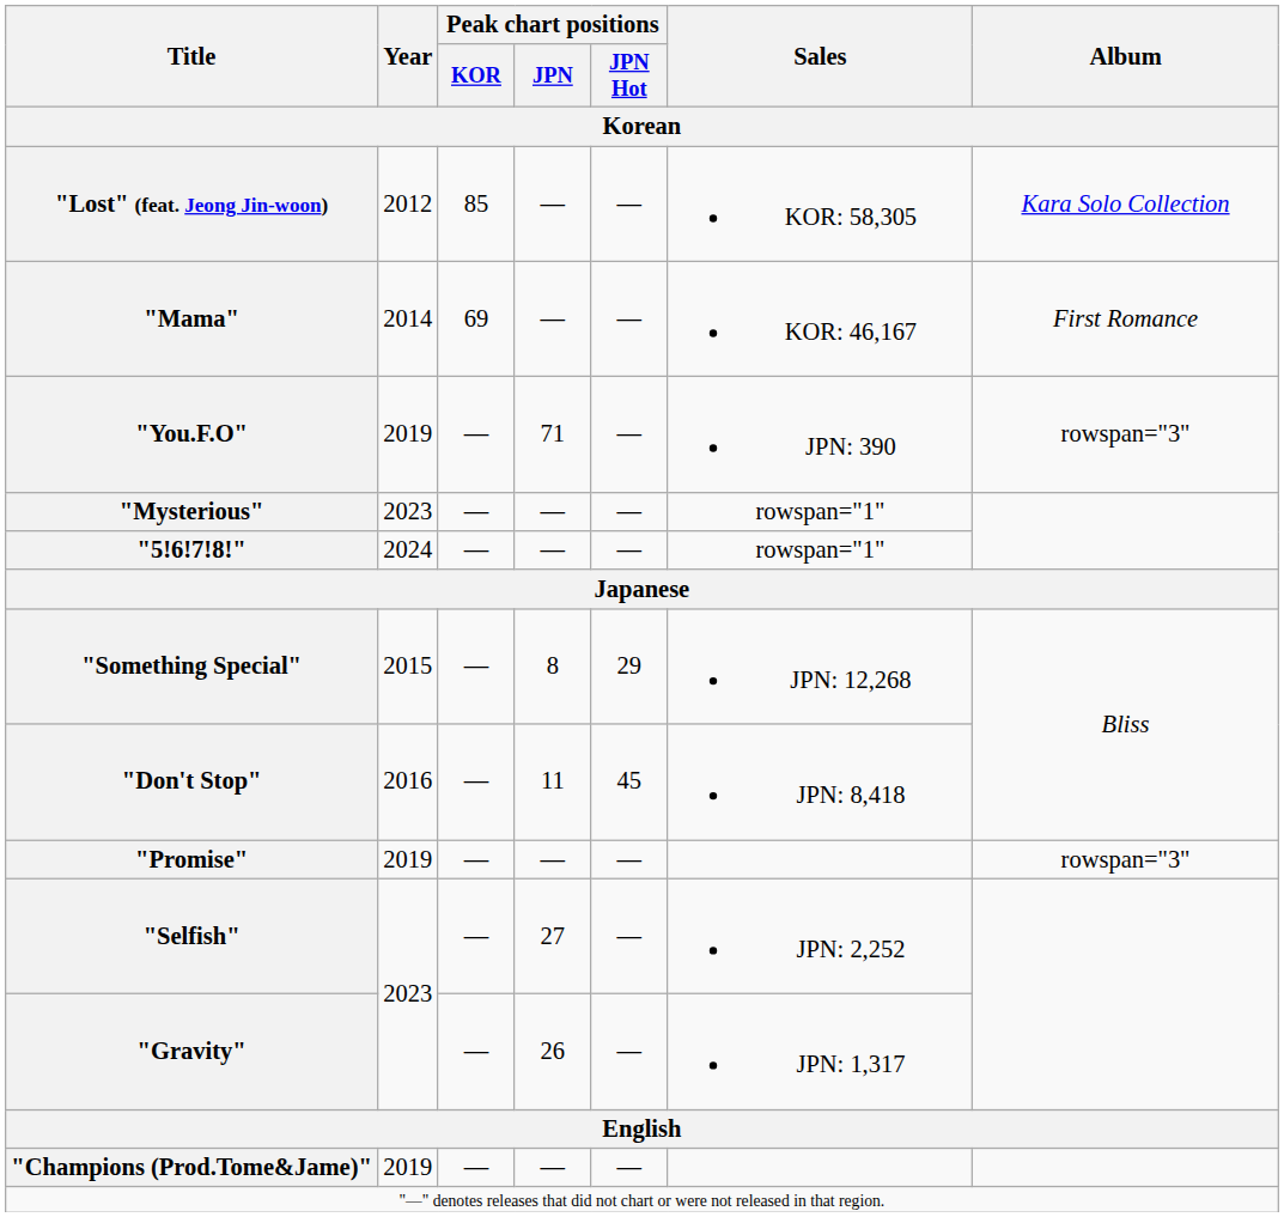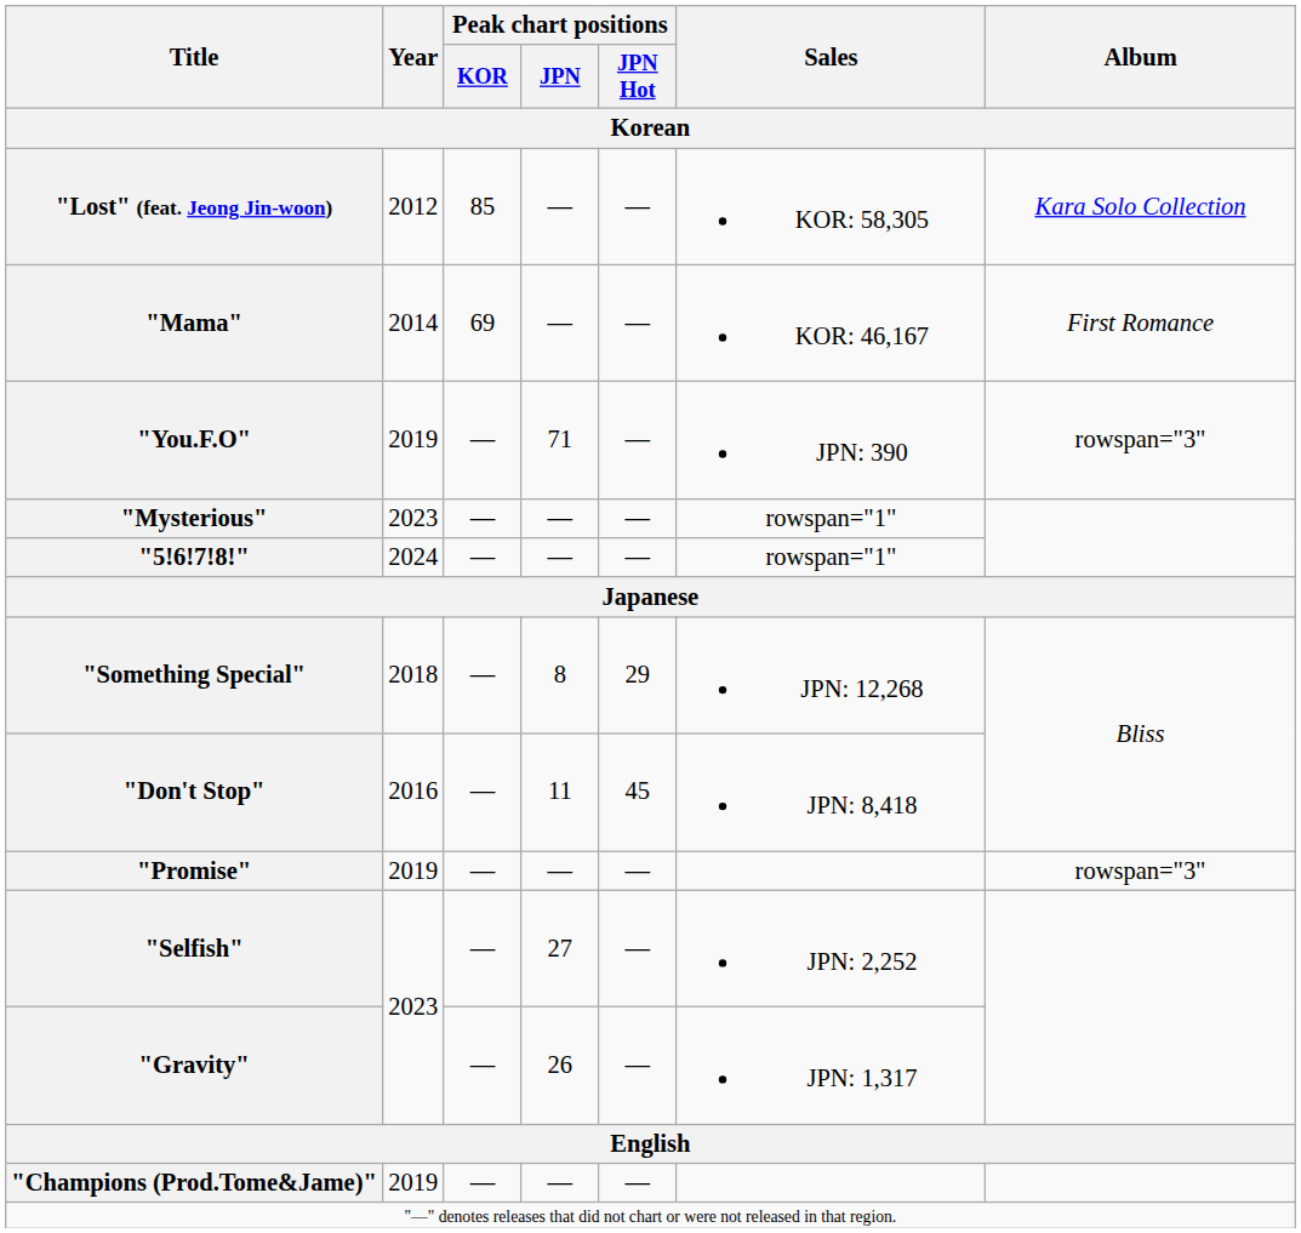"Something Special" | Year / Korean: 2015 -> 2018
